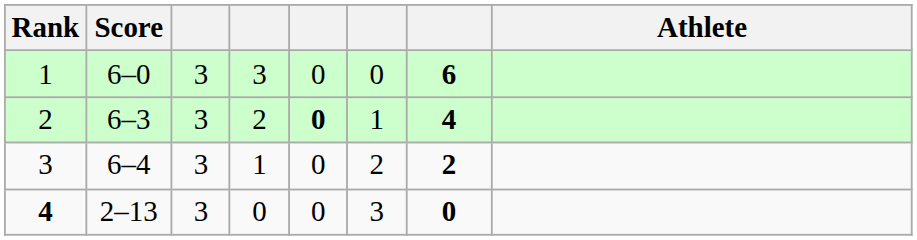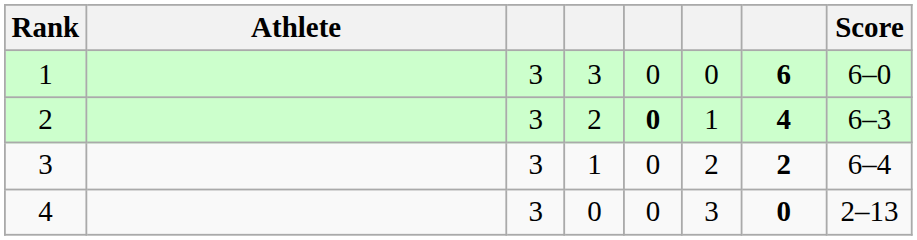columns swapped: Athlete <-> Score
row 5 | Rank: bold -> normal
